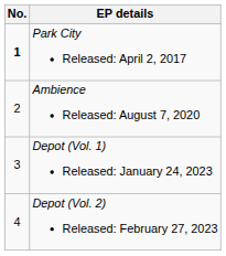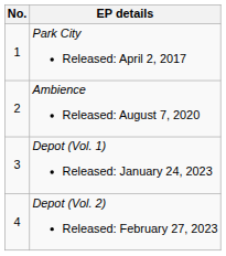Park City Released: April 2, 2017 | No.: bold -> normal
